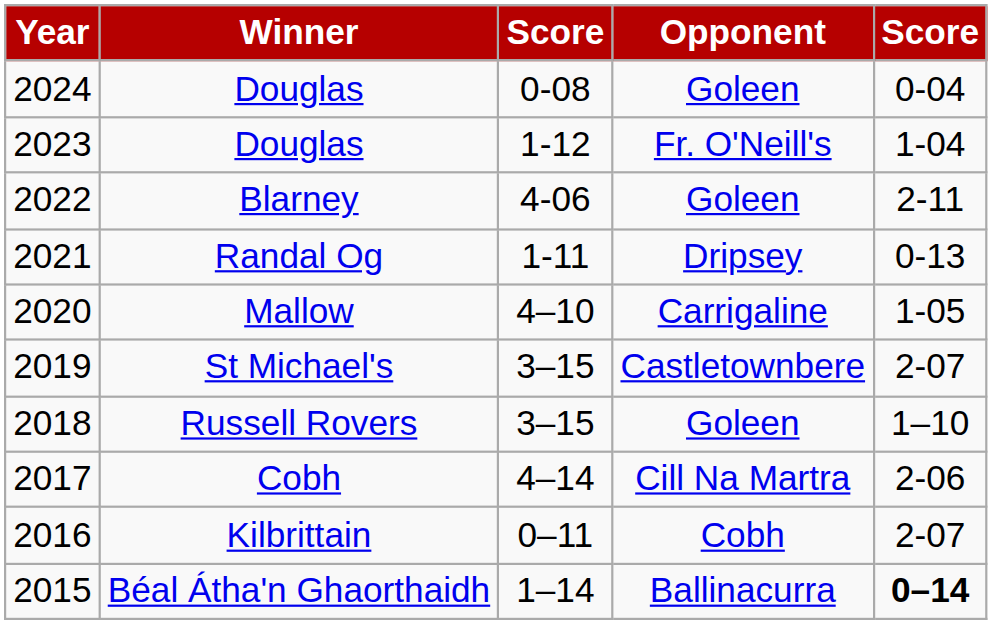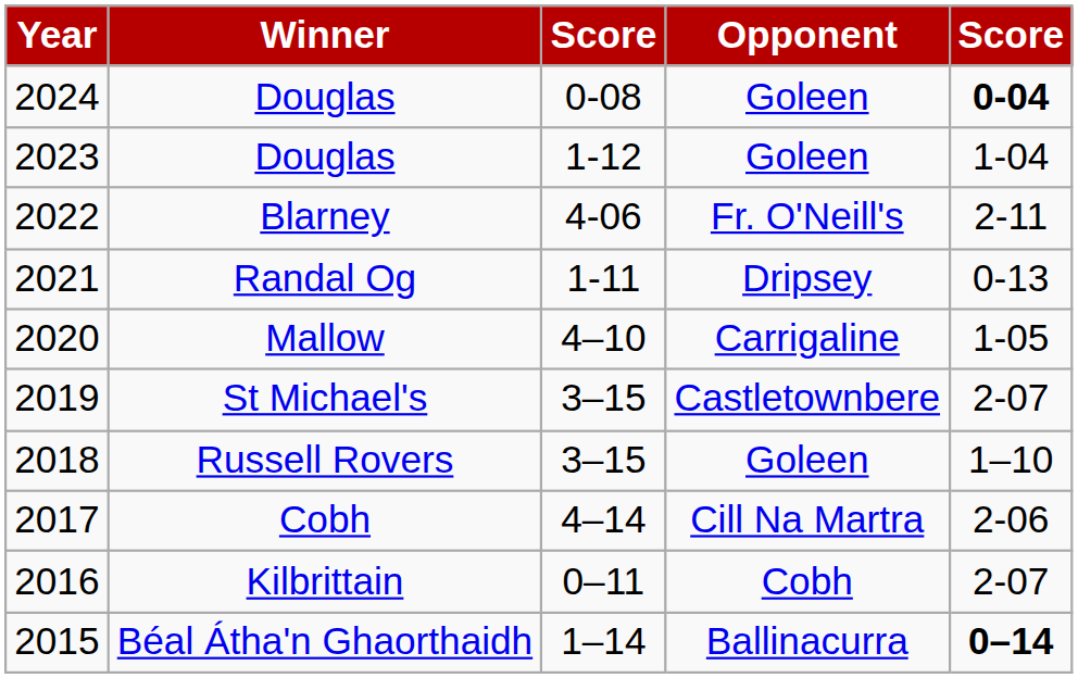2024 / Douglas | column 5: normal -> bold
2023 / Douglas | Opponent: Fr. O'Neill's -> Goleen
Blarney | Opponent: Goleen -> Fr. O'Neill's
